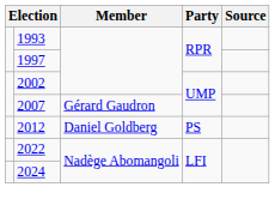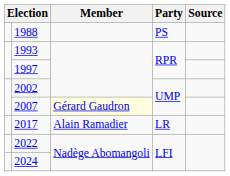+ row: 1988 | PS
2007 | Member: no background -> lightyellow background
- row: 2012 | Daniel Goldberg | PS
+ row: 2017 | Alain Ramadier | LR
